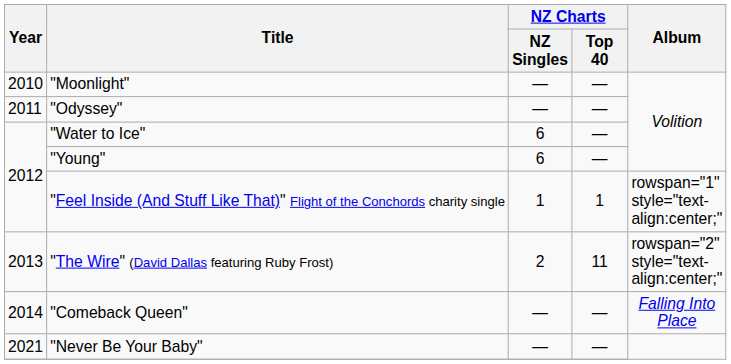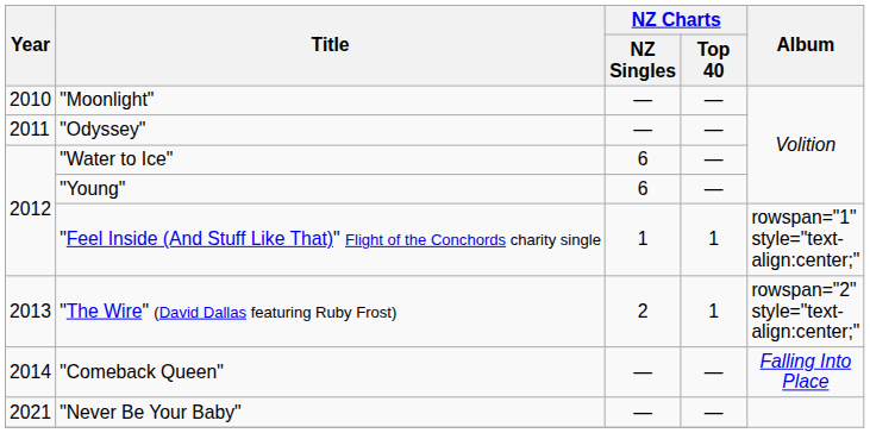"The Wire" (David Dallas featuring Ruby Frost) | NZ Charts / Top 40: 11 -> 1
